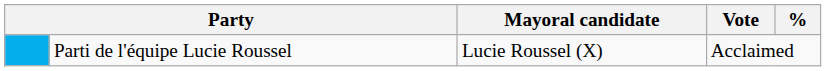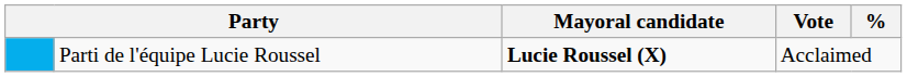Parti de l'équipe Lucie Roussel | Mayoral candidate: normal -> bold
